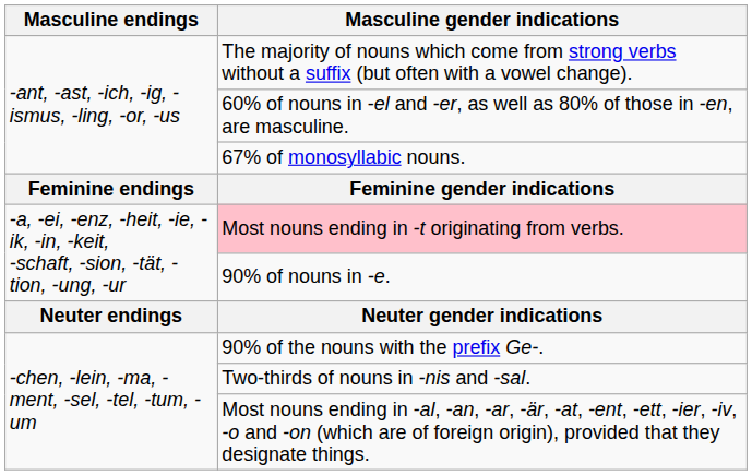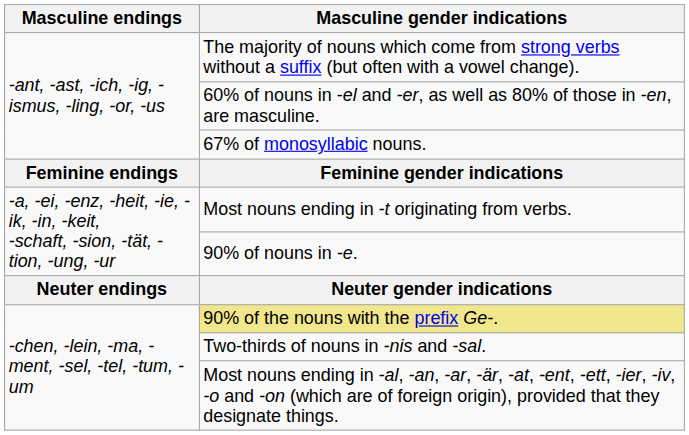Most nouns ending in -t originating from verbs. | Masculine gender indications: pink background -> no background
90% of the nouns with the prefix Ge-. | Masculine gender indications: no background -> khaki background
